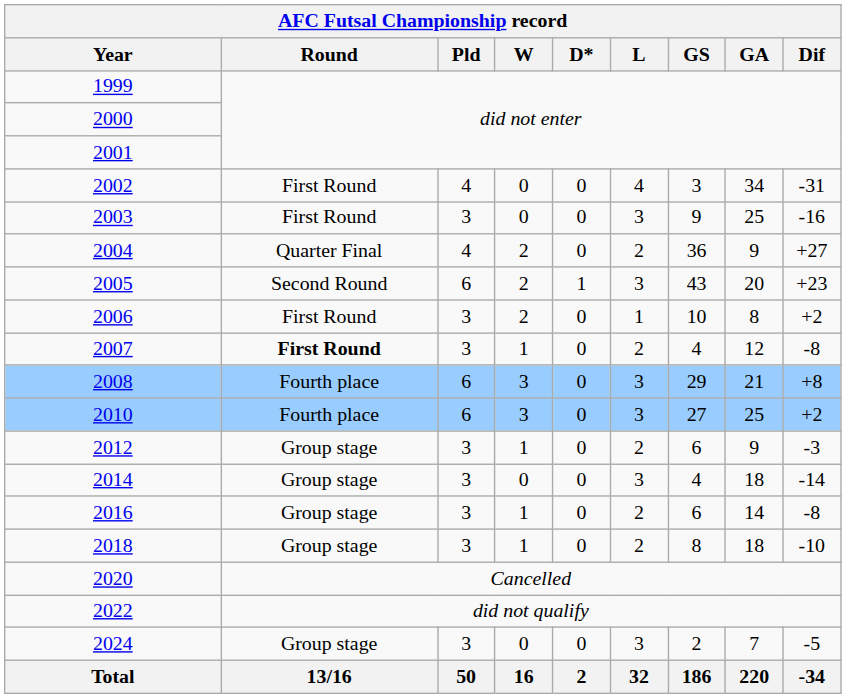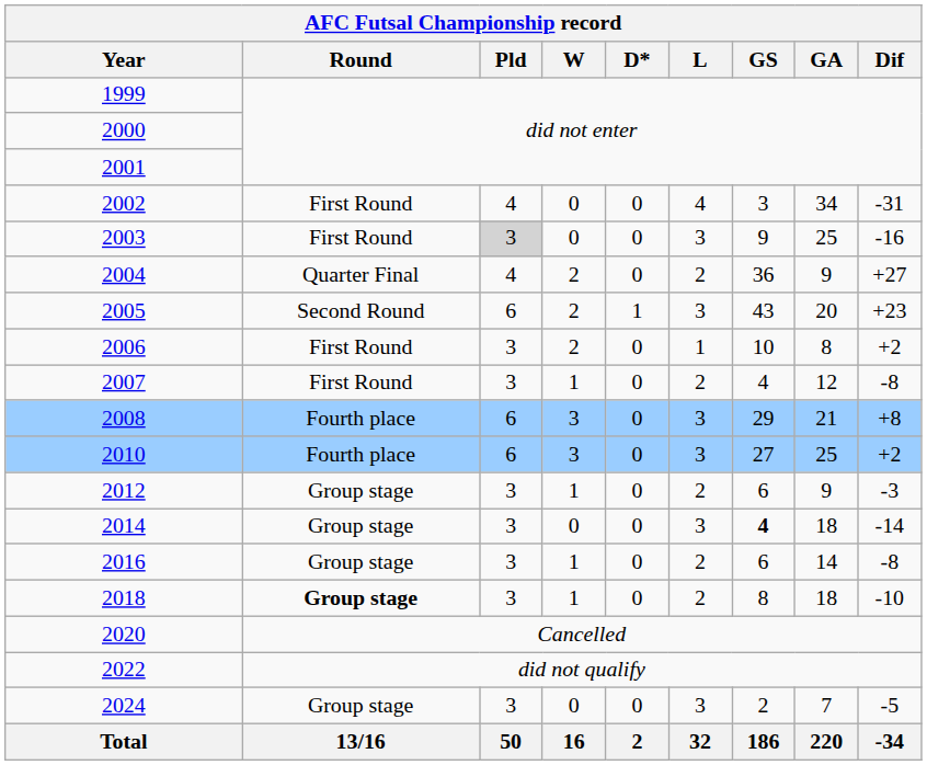2003 | AFC Futsal Championship record / Pld: no background -> lightgrey background
2007 | AFC Futsal Championship record / Round: bold -> normal
2014 | AFC Futsal Championship record / GS: normal -> bold
2018 | AFC Futsal Championship record / Round: normal -> bold
